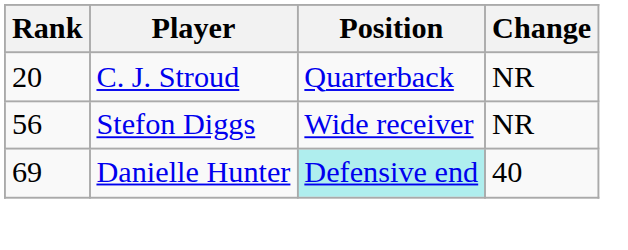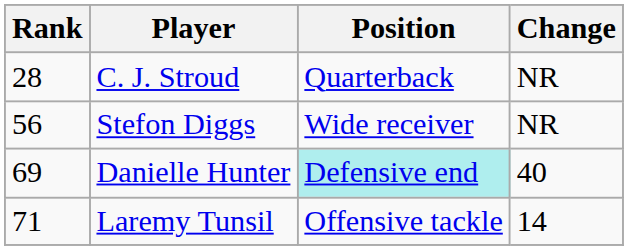C. J. Stroud | Rank: 20 -> 28
+ row: 71 | Laremy Tunsil | Offensive tackle | 14
